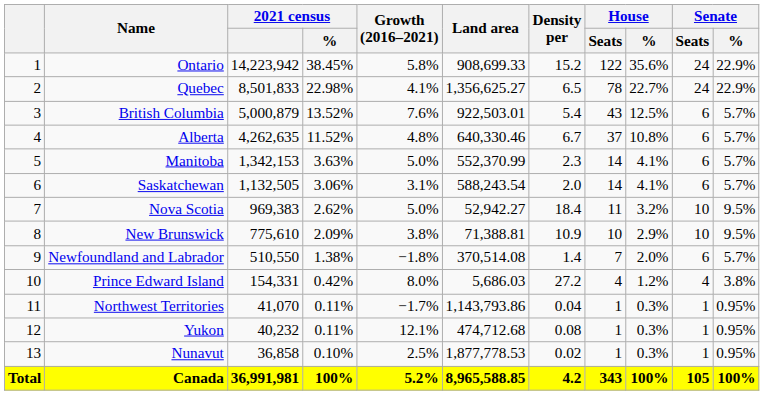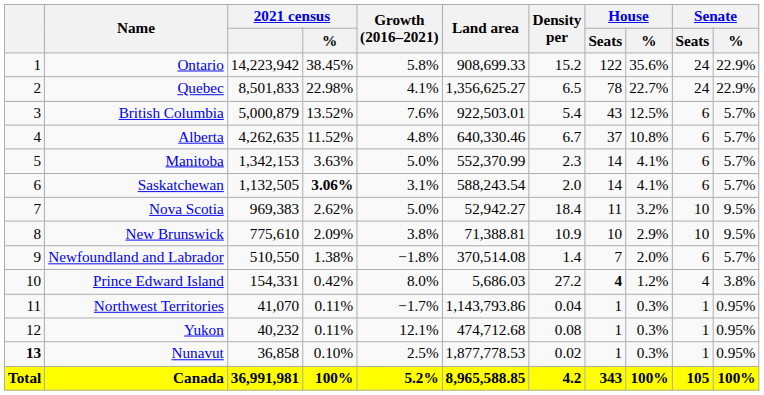Saskatchewan | 2021 census / %: normal -> bold
Prince Edward Island | House / Seats: normal -> bold
Nunavut | column 1: normal -> bold
